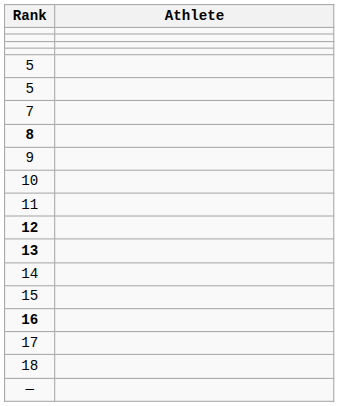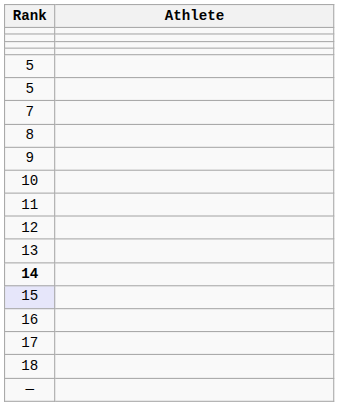row 9 | Rank: bold -> normal
row 13 | Rank: bold -> normal
row 14 | Rank: bold -> normal
row 15 | Rank: normal -> bold
row 16 | Rank: no background -> lavender background
row 17 | Rank: bold -> normal
